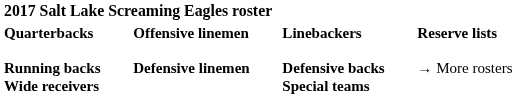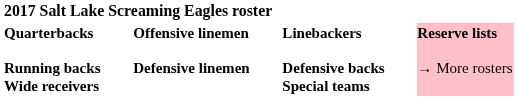Quarterbacks Running backs Wide receivers | column 4: no background -> pink background
